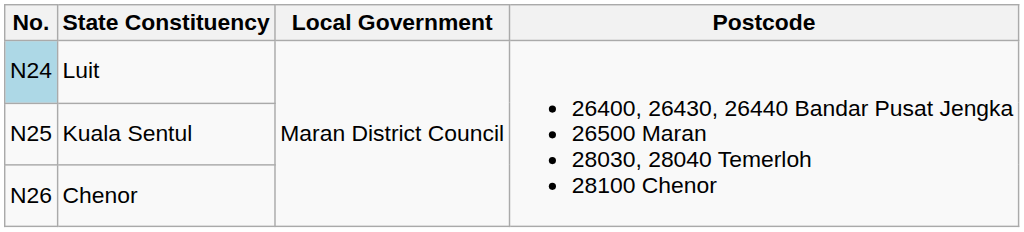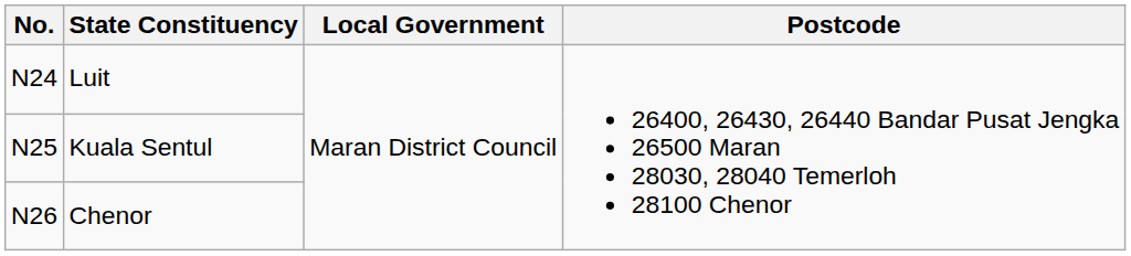Luit | No.: lightblue background -> no background
